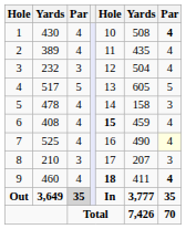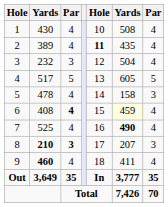1 | column 7: bold -> normal
2 | column 5: normal -> bold
6 | column 3: normal -> bold
6 | column 5: bold -> normal
6 | column 6: no background -> lightyellow background
7 | column 6: normal -> bold
7 | column 7: lightyellow background -> no background
8 | column 2: normal -> bold
8 | column 3: normal -> bold
9 | column 2: normal -> bold
9 | column 5: bold -> normal
9 | column 7: bold -> normal
Out | column 3: lightgrey background -> no background
